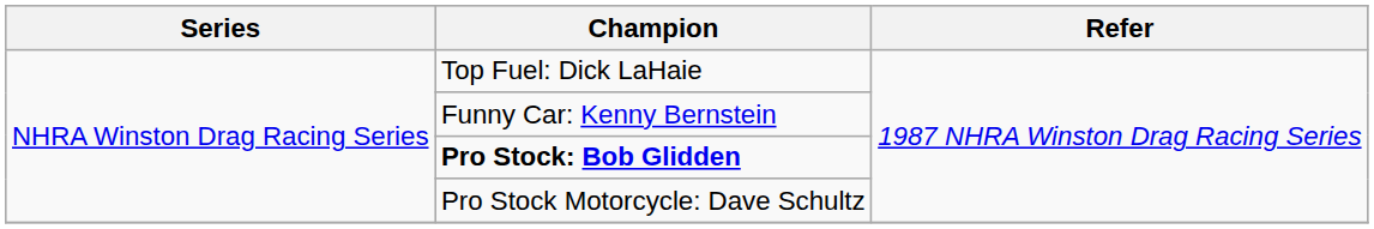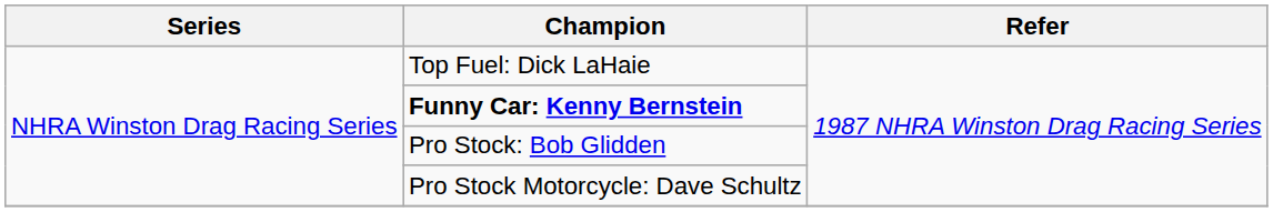Funny Car: Kenny Bernstein | Champion: normal -> bold
Pro Stock: Bob Glidden | Champion: bold -> normal
